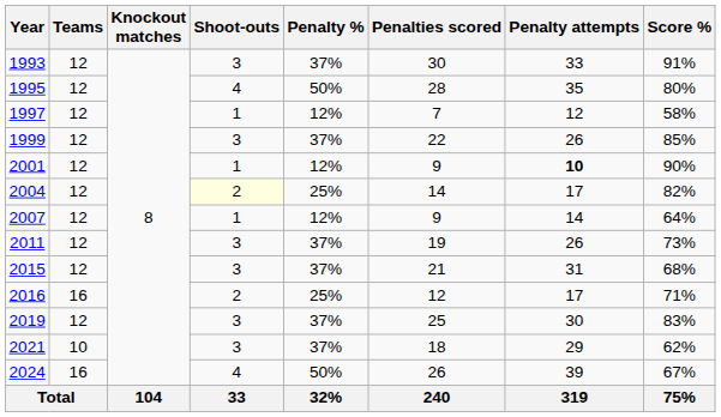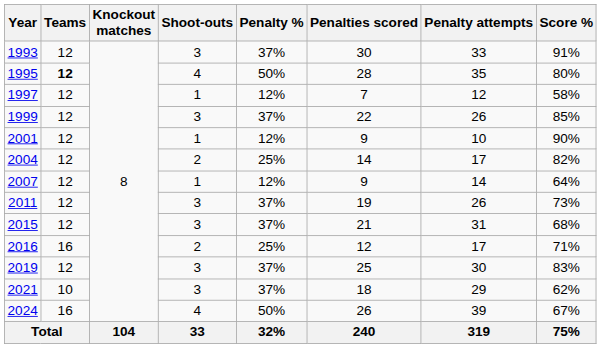1995 | Teams: normal -> bold
2001 | Penalty attempts: bold -> normal
2004 | Shoot-outs: lightyellow background -> no background
